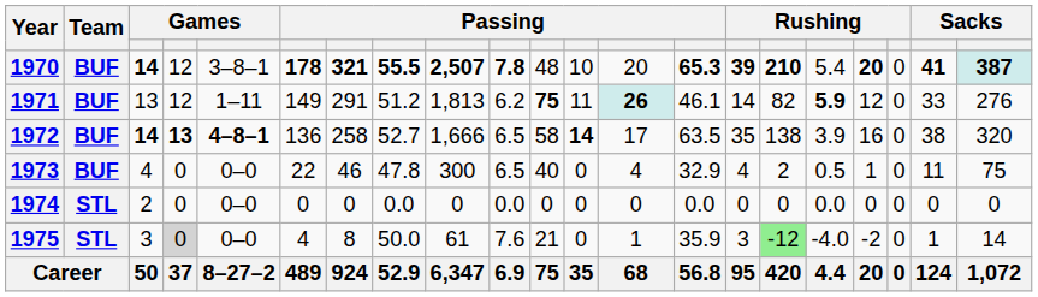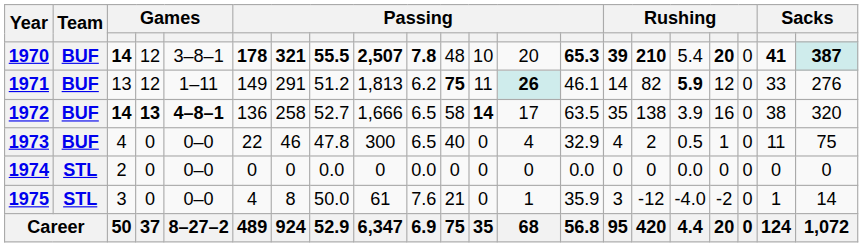1975 | column 4: lightgrey background -> no background
1975 | column 16: lightgreen background -> no background
